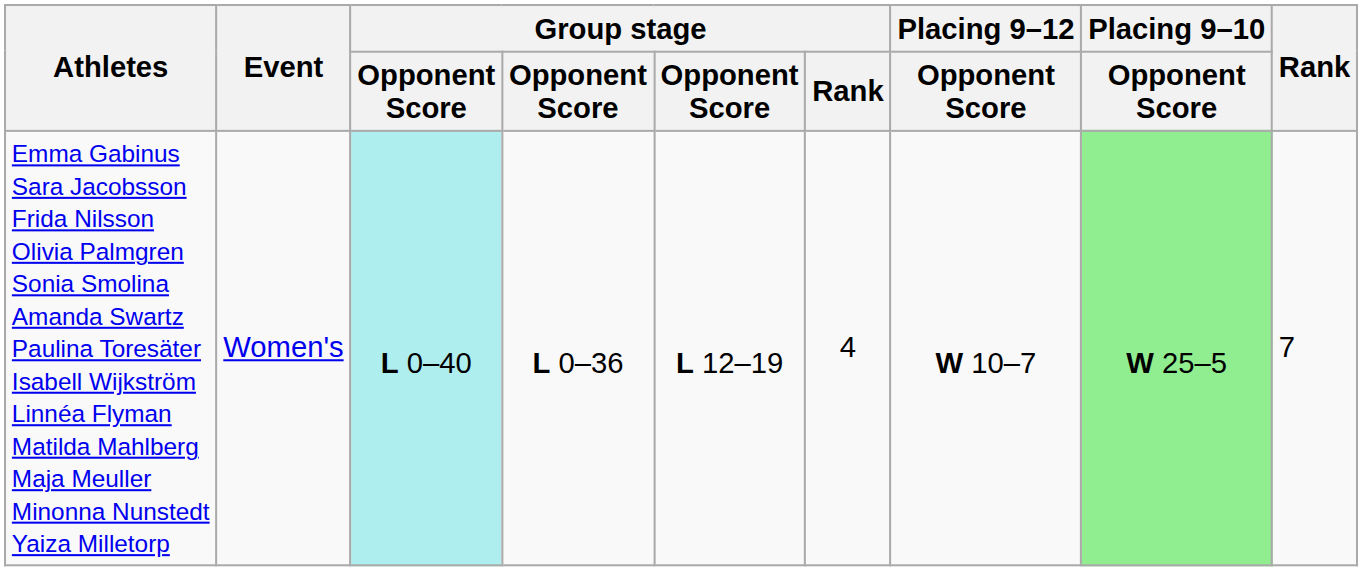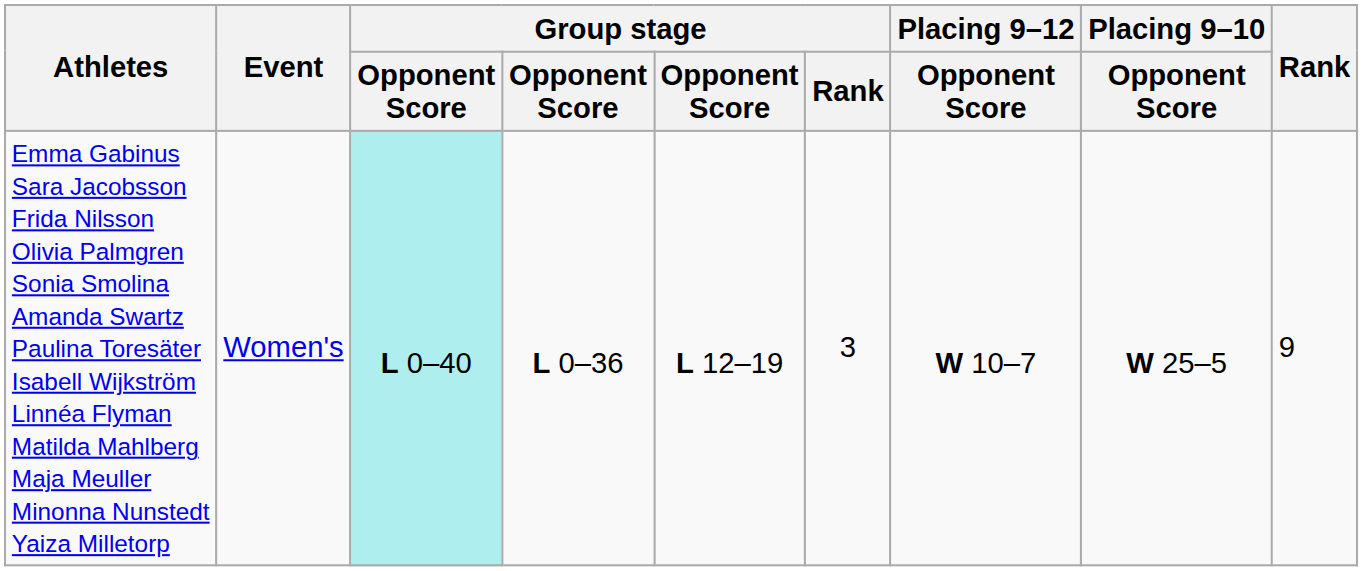row 3 | Group stage / Rank: 4 -> 3
row 3 | Placing 9–10 / Opponent Score: lightgreen background -> no background
row 3 | Rank: 7 -> 9
